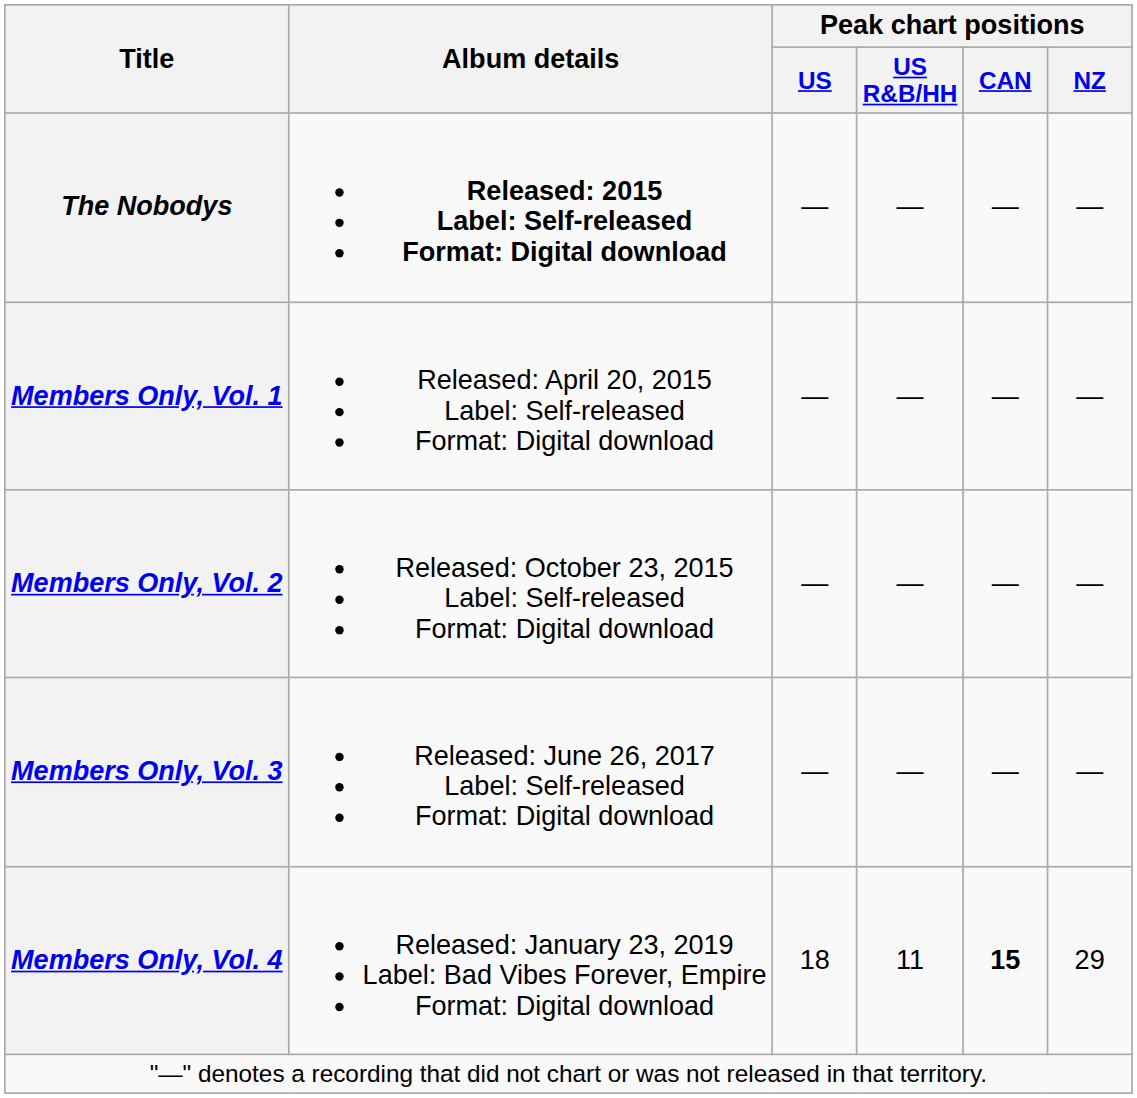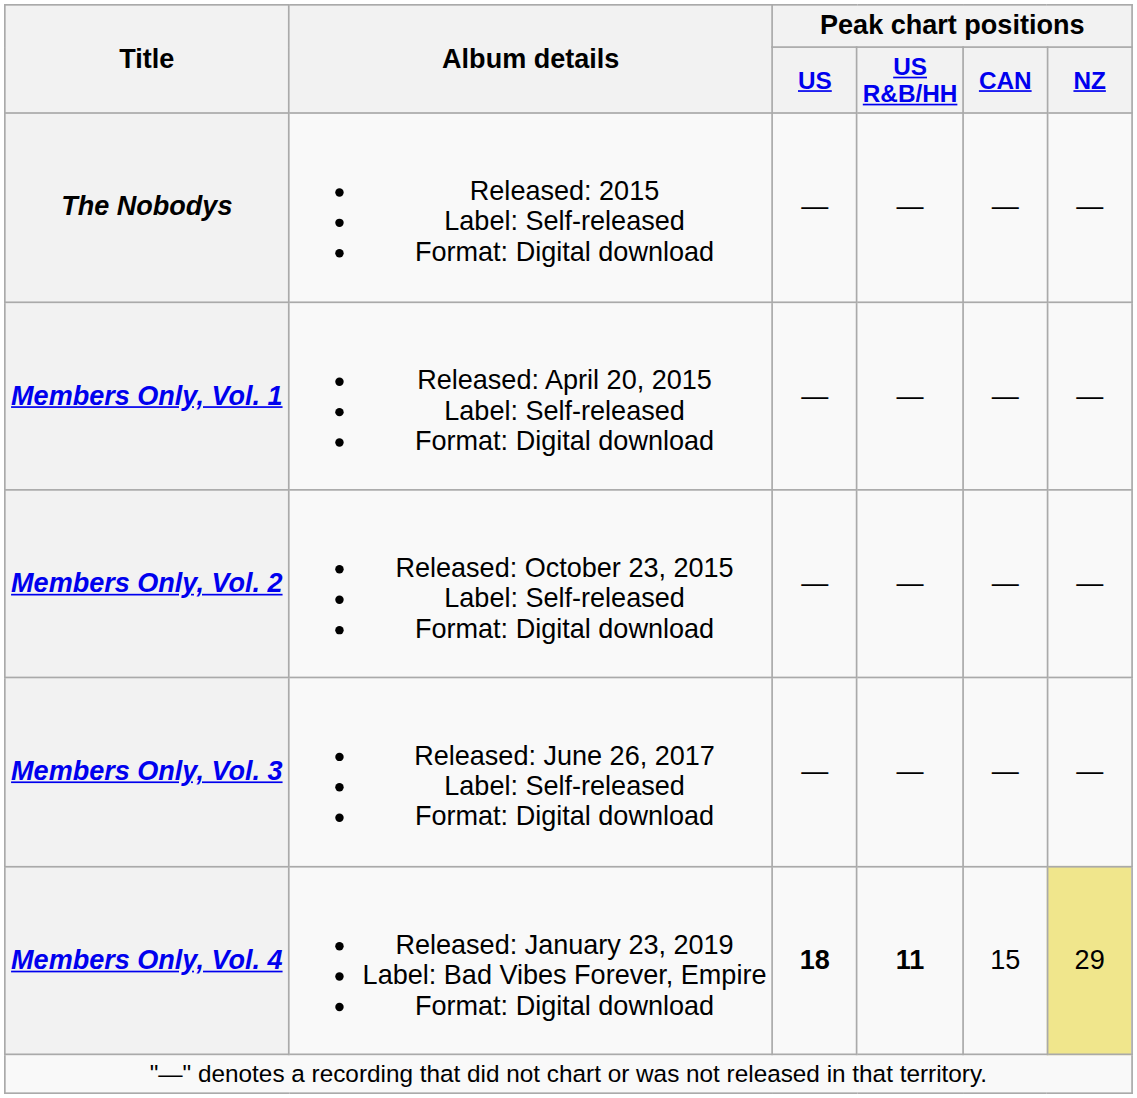The Nobodys | Album details: bold -> normal
Members Only, Vol. 4 | Peak chart positions / US: normal -> bold
Members Only, Vol. 4 | Peak chart positions / US R&B/HH: normal -> bold
Members Only, Vol. 4 | Peak chart positions / CAN: bold -> normal
Members Only, Vol. 4 | Peak chart positions / NZ: no background -> khaki background
